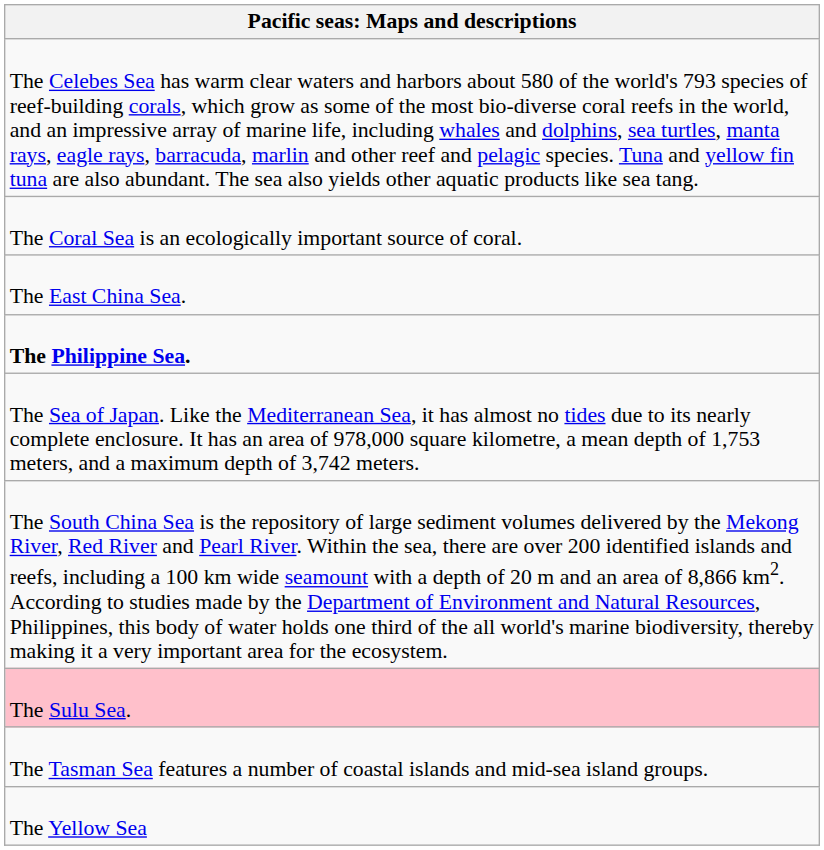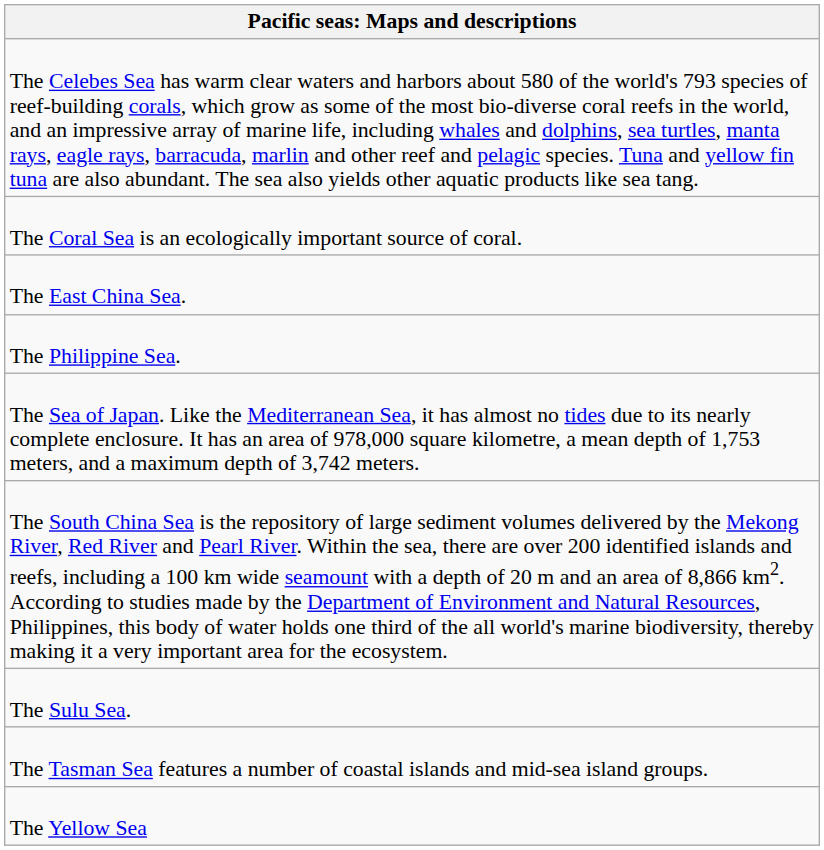row 5 | column 1: bold -> normal
row 8 | column 1: pink background -> no background
